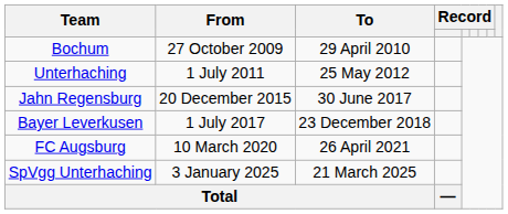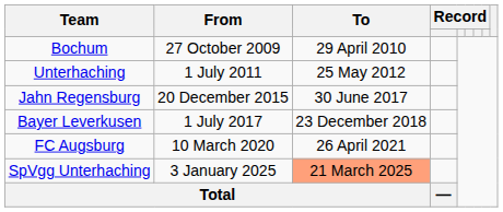SpVgg Unterhaching | To: no background -> lightsalmon background
